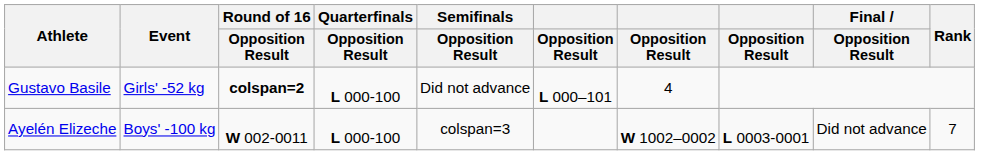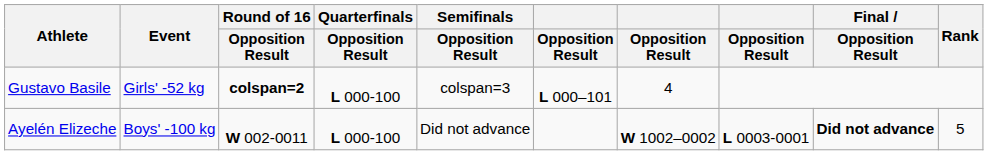Gustavo Basile | Semifinals / Opposition Result: Did not advance -> colspan=3
Ayelén Elizeche | Semifinals / Opposition Result: colspan=3 -> Did not advance
Ayelén Elizeche | Final / Opposition Result: normal -> bold
Ayelén Elizeche | Rank: 7 -> 5
